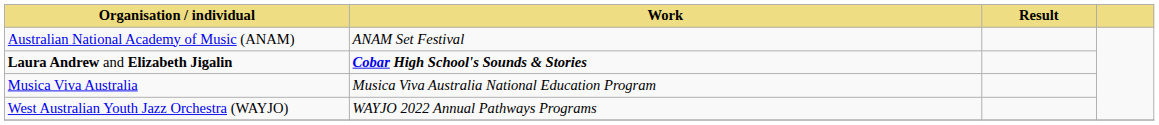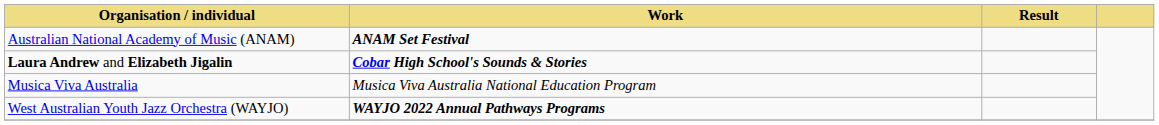Australian National Academy of Music (ANAM) | Work: normal -> bold
West Australian Youth Jazz Orchestra (WAYJO) | Work: normal -> bold
